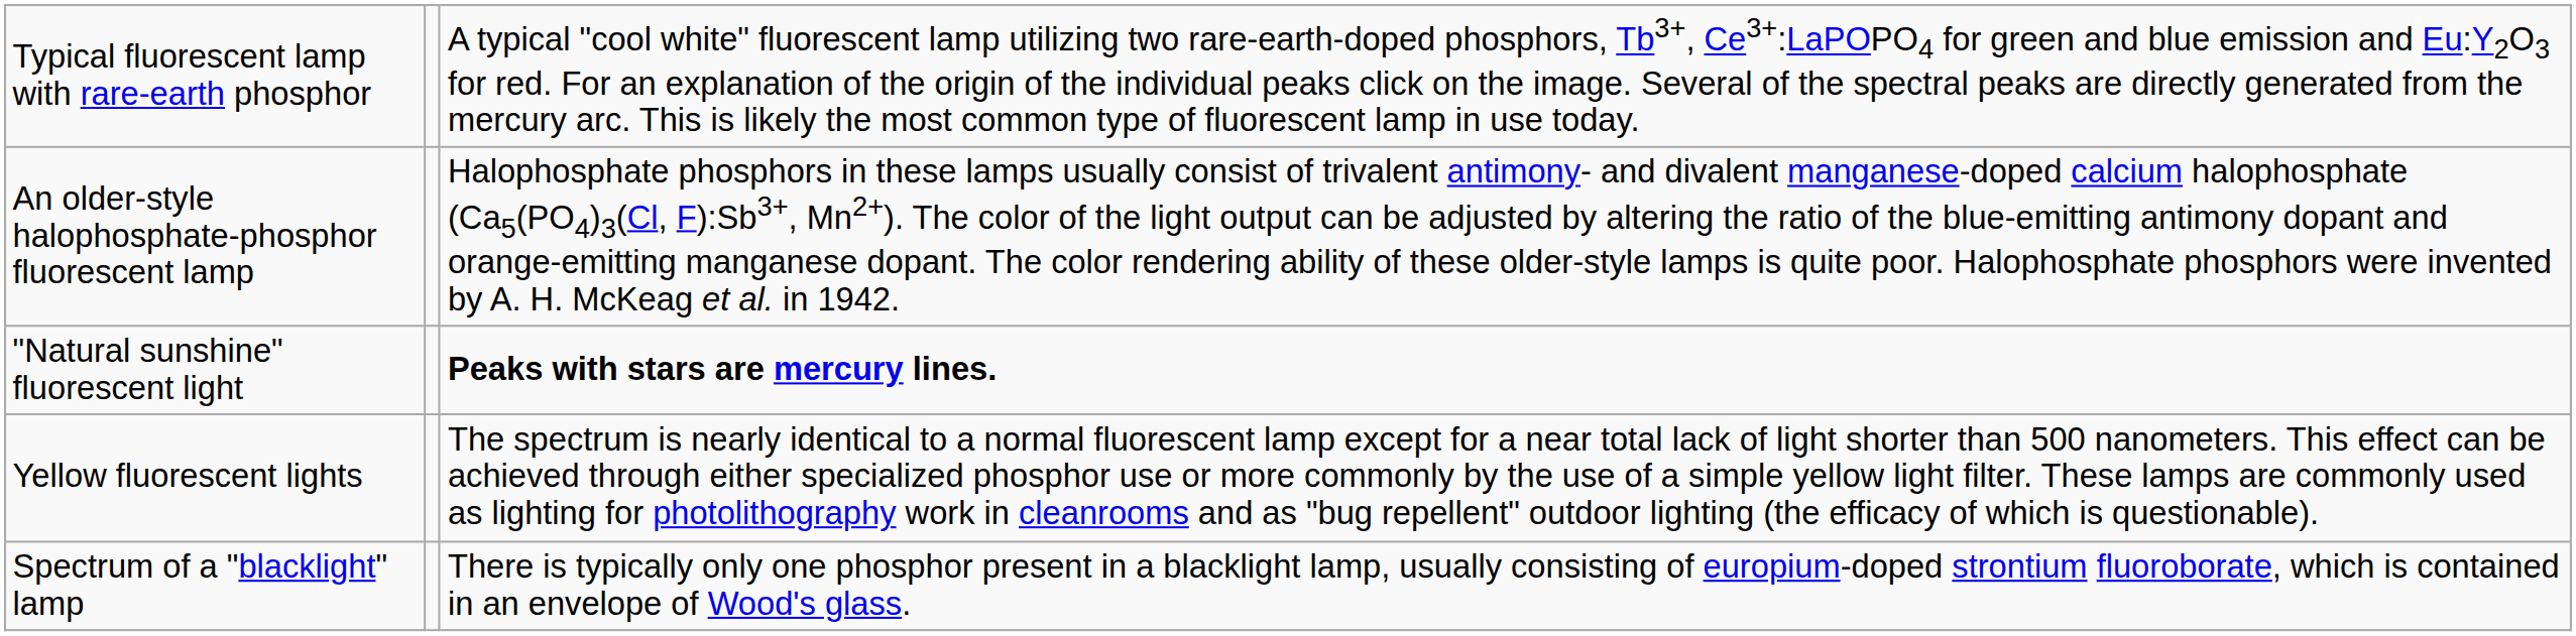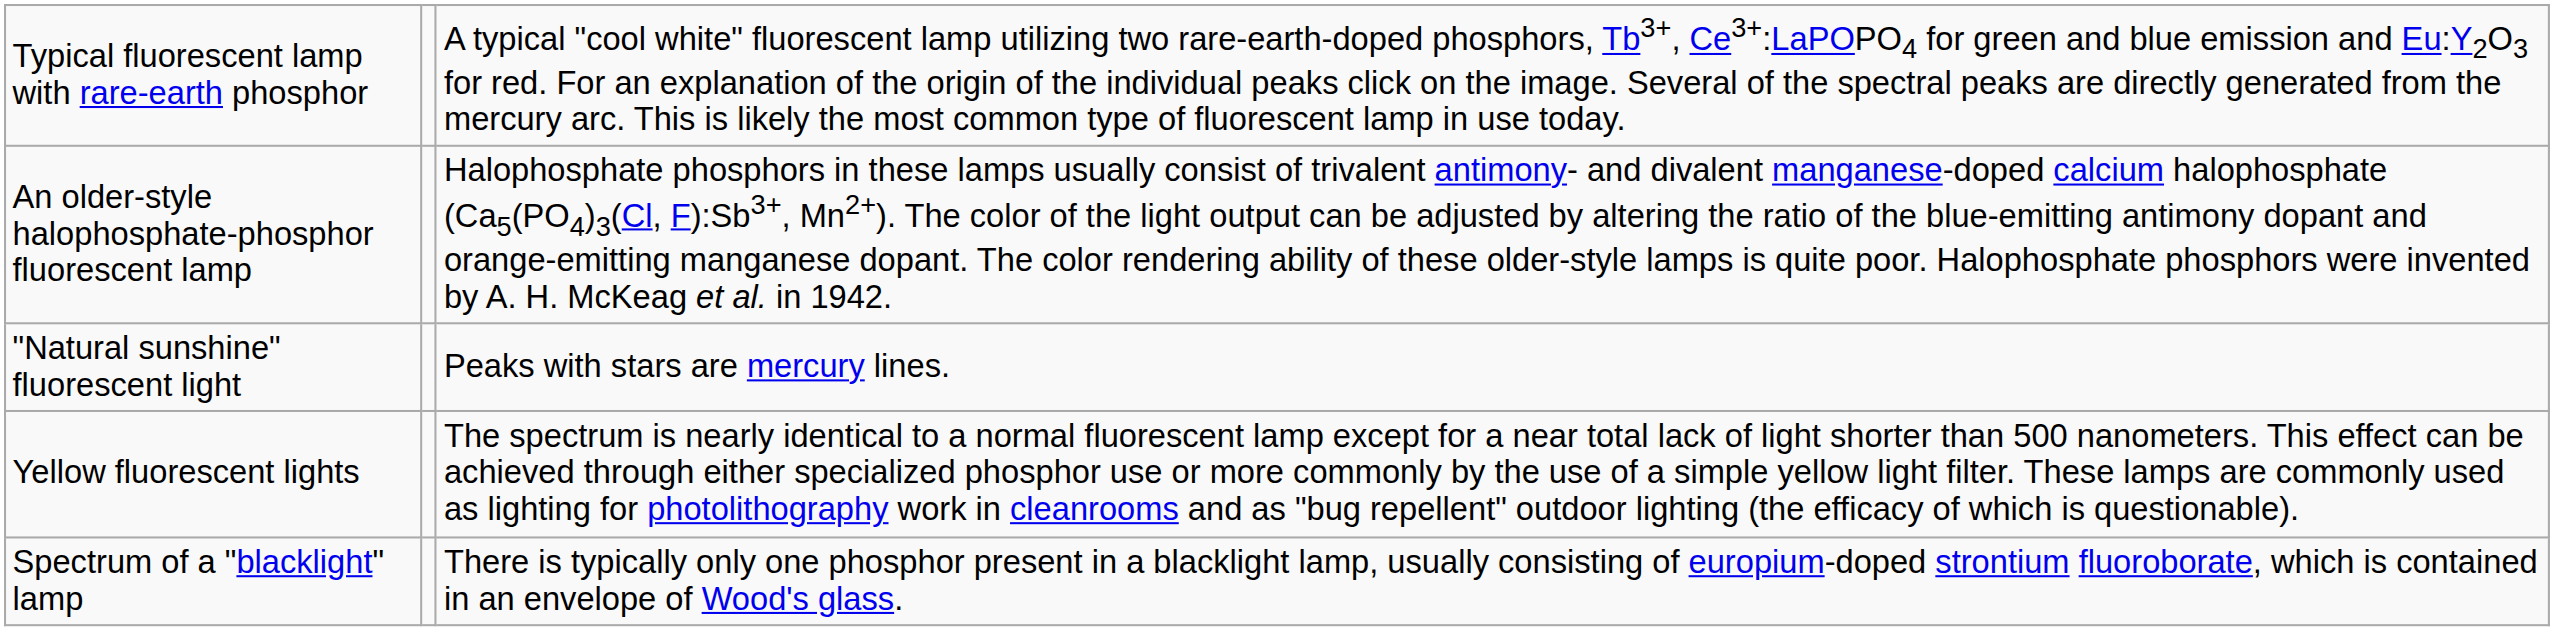"Natural sunshine" fluorescent light | column 3: bold -> normal
